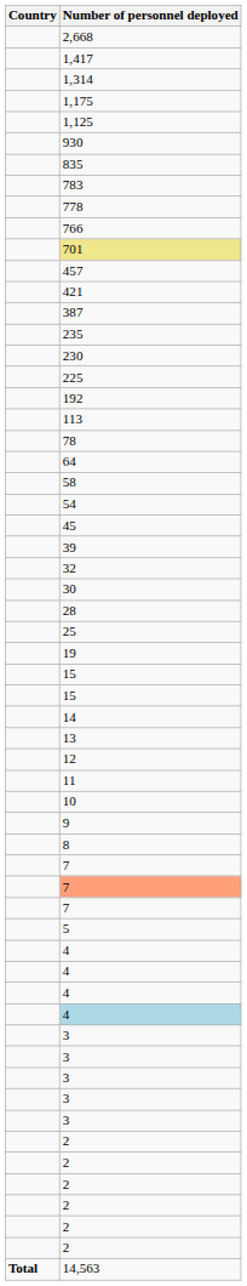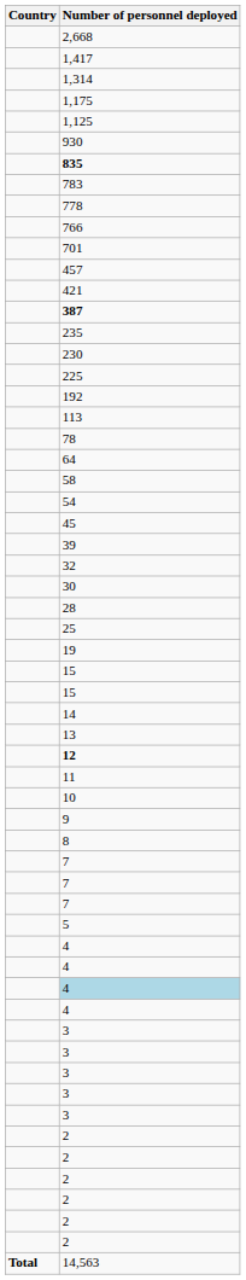row 8 | Number of personnel deployed: normal -> bold
row 12 | Number of personnel deployed: khaki background -> no background
row 15 | Number of personnel deployed: normal -> bold
row 36 | Number of personnel deployed: normal -> bold
row 42 | Number of personnel deployed: lightsalmon background -> no background
row 47 | Number of personnel deployed: no background -> lightblue background
row 48 | Number of personnel deployed: lightblue background -> no background
